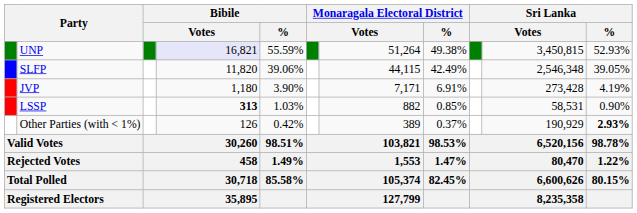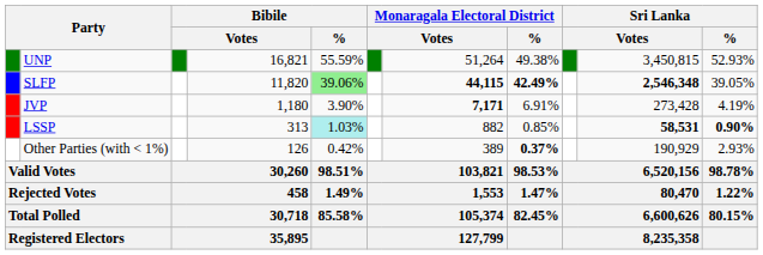UNP | column 4: lavender background -> no background
SLFP | Bibile / %: no background -> lightgreen background
SLFP | column 7: normal -> bold
SLFP | Monaragala Electoral District / %: normal -> bold
SLFP | column 10: normal -> bold
JVP | column 7: normal -> bold
LSSP | column 4: bold -> normal
LSSP | Bibile / %: no background -> paleturquoise background
LSSP | column 10: normal -> bold
LSSP | Sri Lanka / %: normal -> bold
Other Parties (with < 1%) | Monaragala Electoral District / %: normal -> bold
Other Parties (with < 1%) | Sri Lanka / %: bold -> normal
